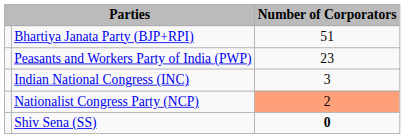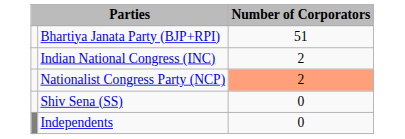- row: Peasants and Workers Party of India (PWP) | 23
Indian National Congress (INC) | Number of Corporators: 3 -> 2
Shiv Sena (SS) | Number of Corporators: bold -> normal
+ row: Independents | 0
